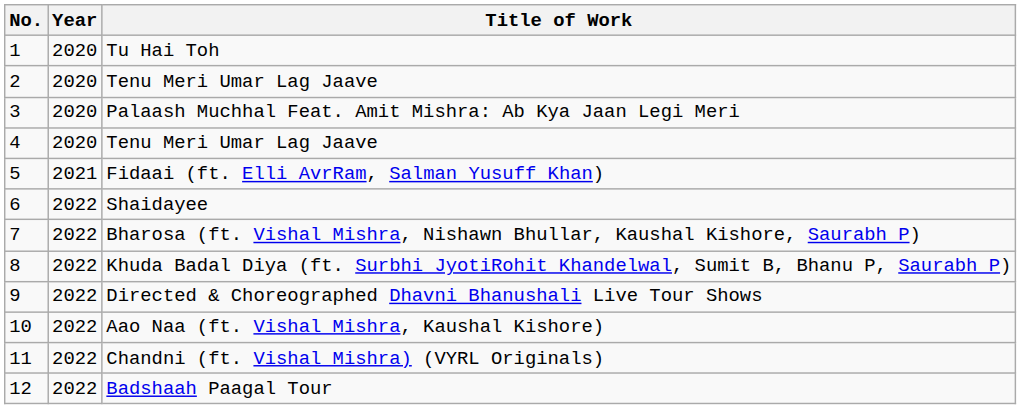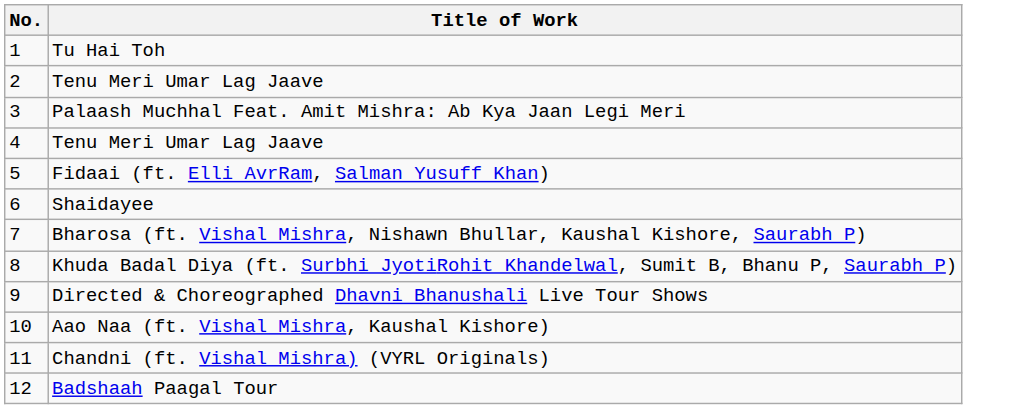- column: Year | 2020 | 2020 | 2020 | 2020 | 2021 | 2022 | 2022 | 2022 | 2022 | 2022 | 2022 | 2022
